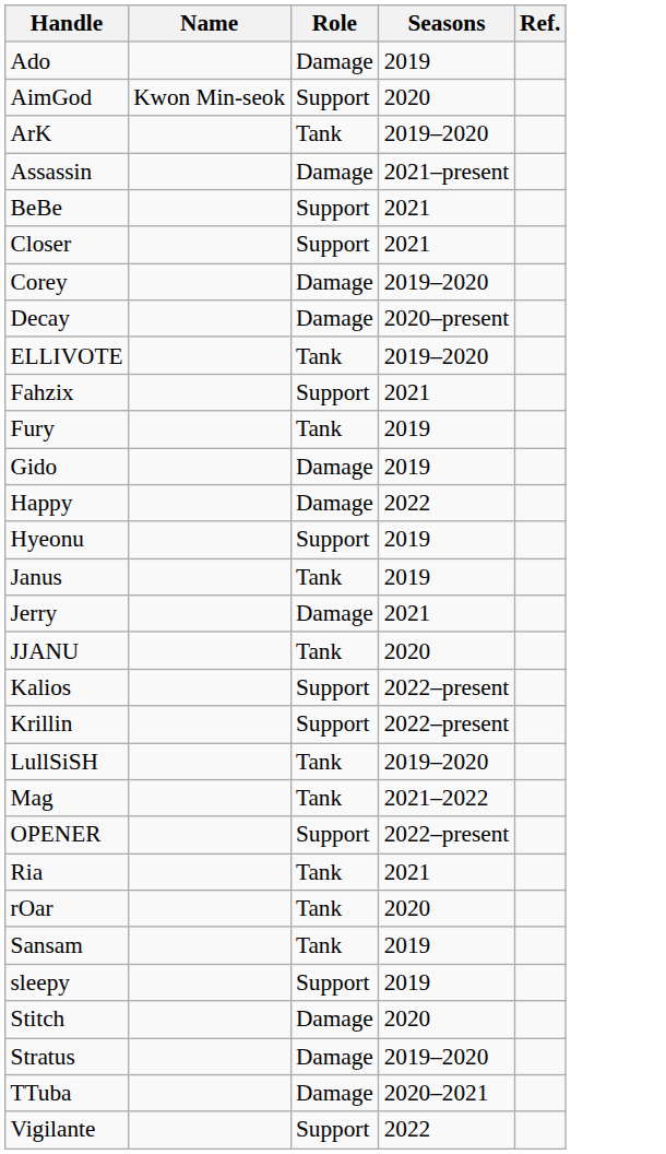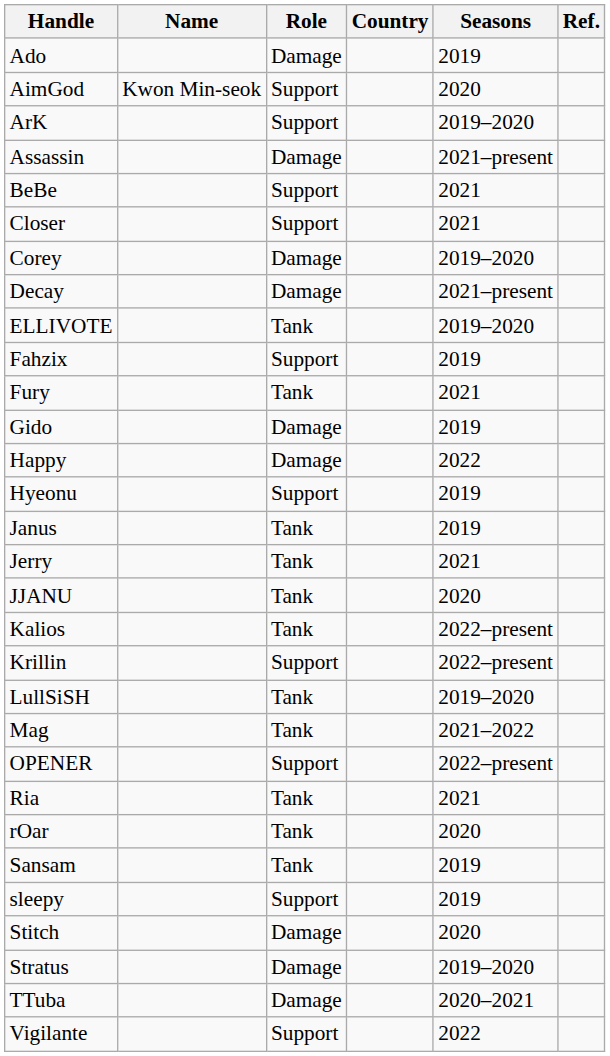+ column: Country
ArK | Role: Tank -> Support
Decay | Seasons: 2020–present -> 2021–present
Fahzix | Seasons: 2021 -> 2019
Fury | Seasons: 2019 -> 2021
Jerry | Role: Damage -> Tank
Kalios | Role: Support -> Tank
